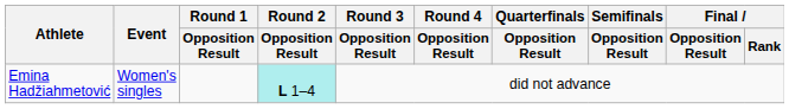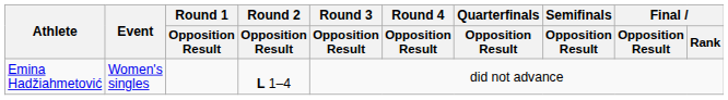Emina Hadžiahmetović | Round 2 / Opposition Result: paleturquoise background -> no background
